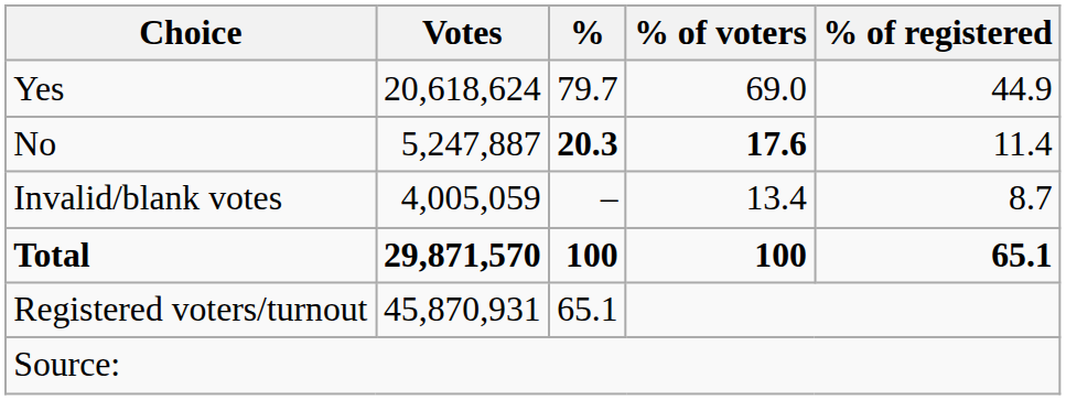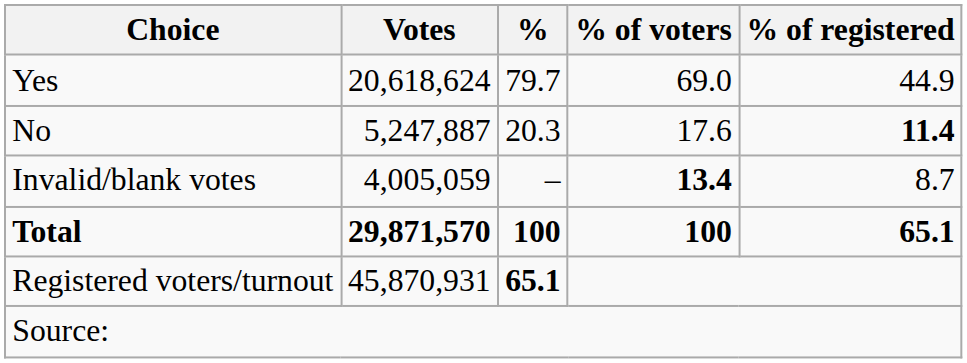No | %: bold -> normal
No | % of voters: bold -> normal
No | % of registered: normal -> bold
Invalid/blank votes | % of voters: normal -> bold
Registered voters/turnout | %: normal -> bold
